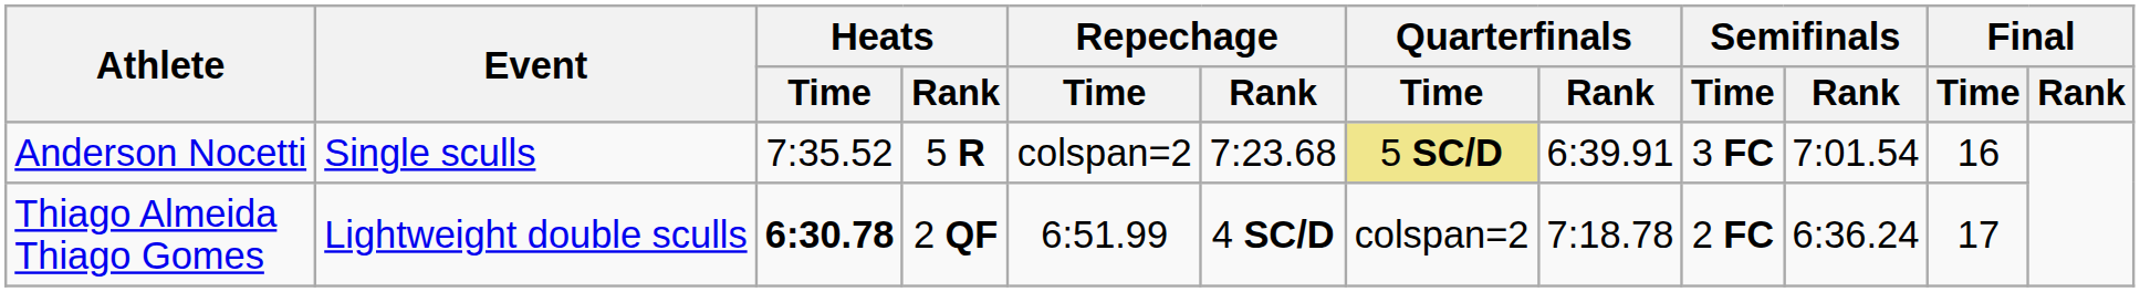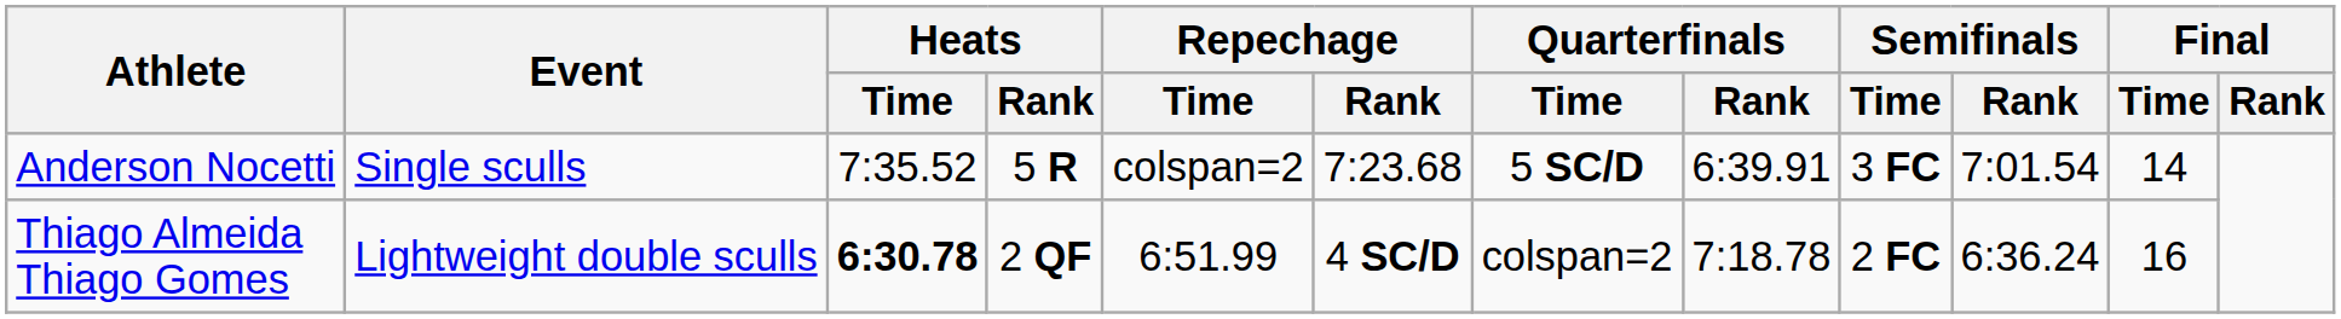Anderson Nocetti | Quarterfinals / Time: khaki background -> no background
Anderson Nocetti | Final / Time: 16 -> 14
Thiago Almeida Thiago Gomes | Final / Time: 17 -> 16
